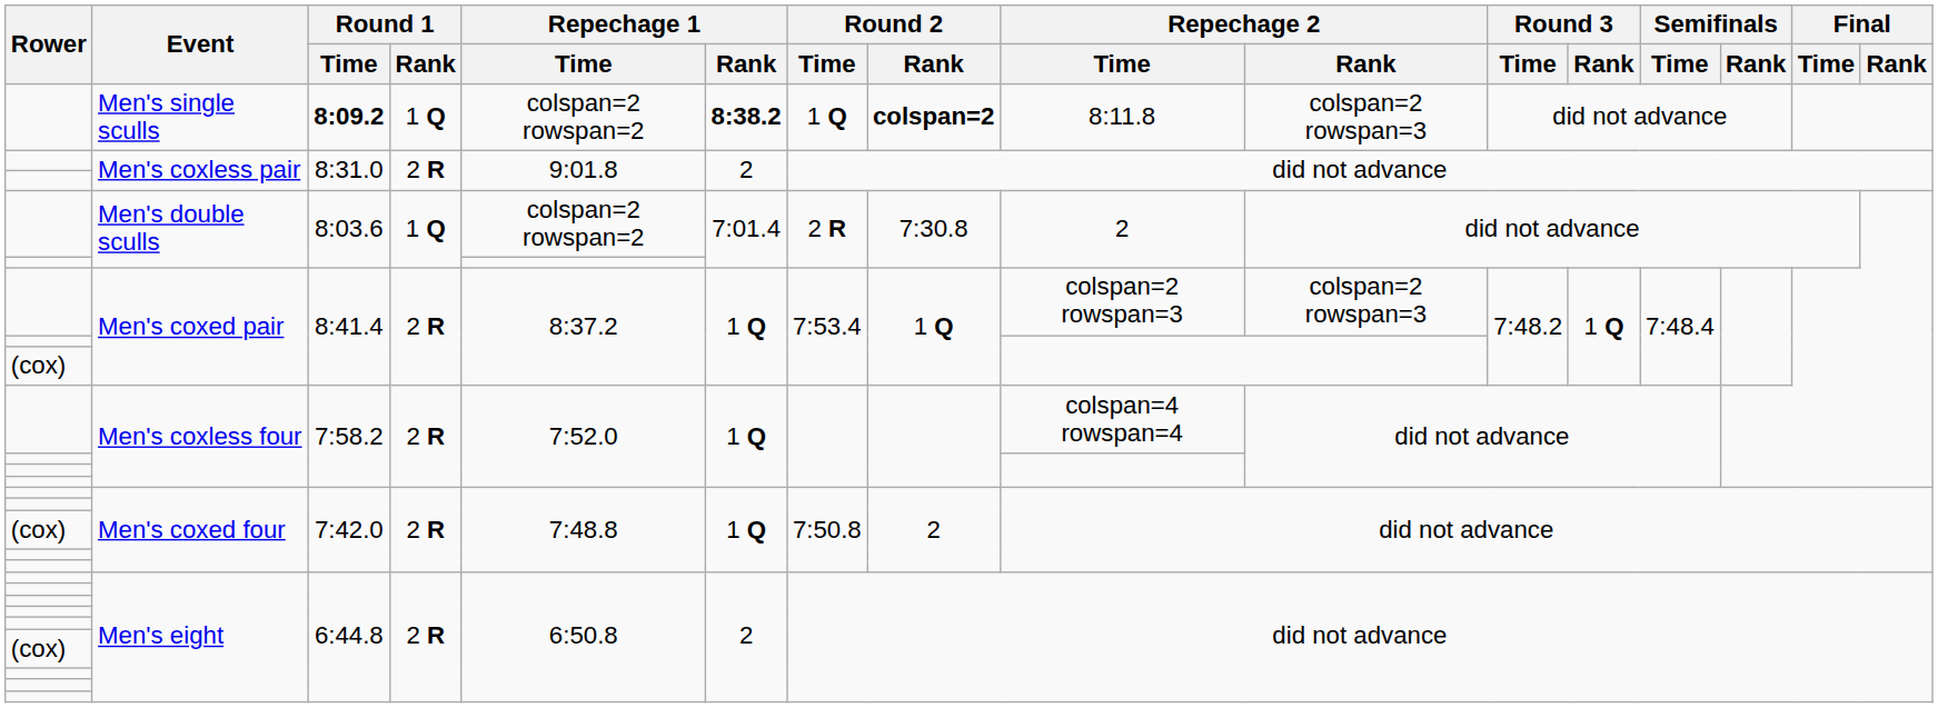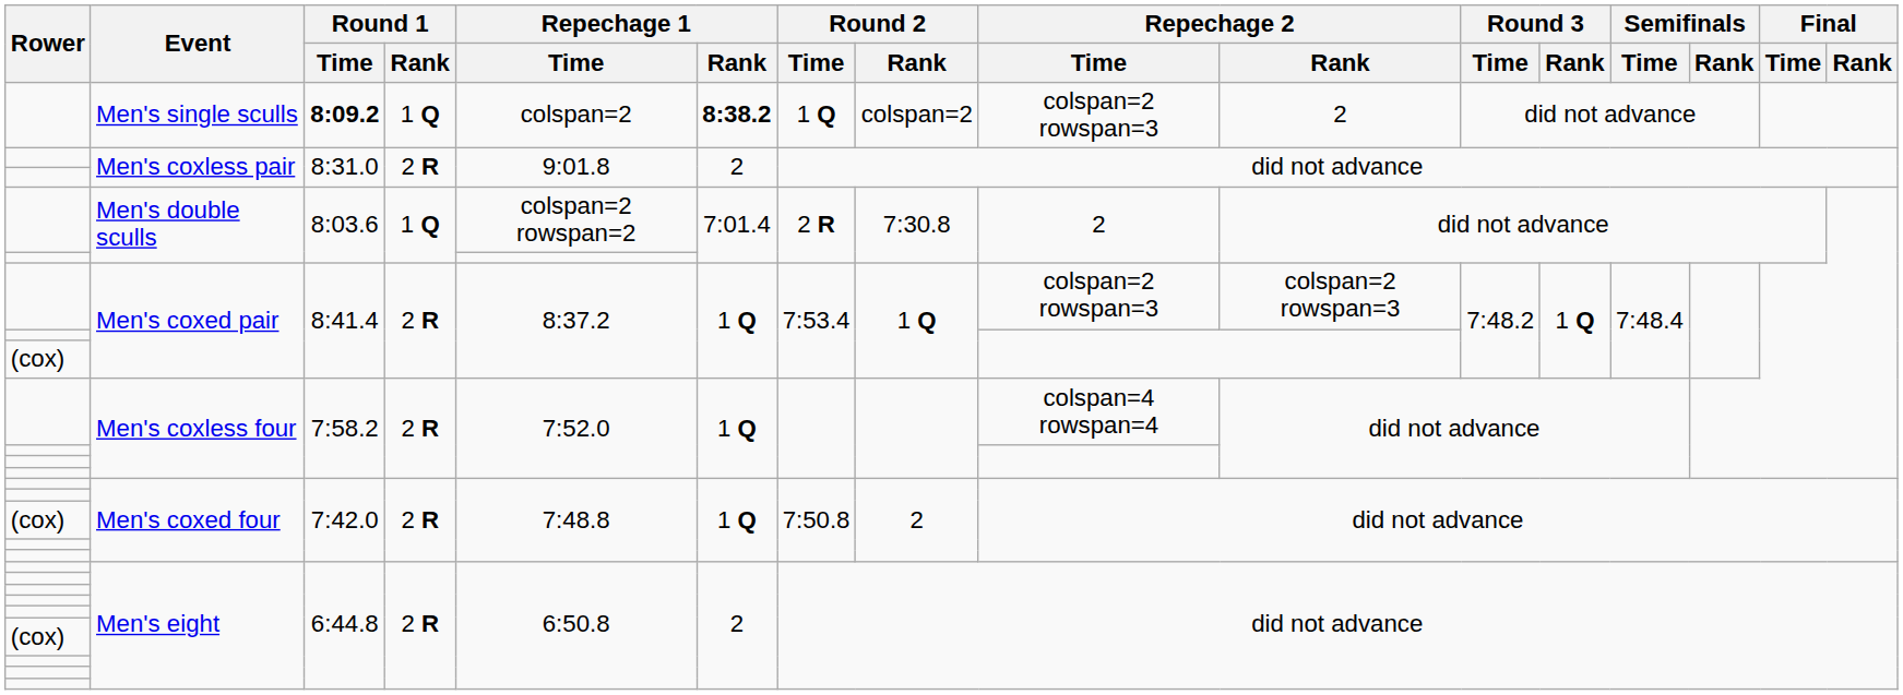Men's single sculls | Repechage 1 / Time: colspan=2 rowspan=2 -> colspan=2
Men's single sculls | Round 2 / Rank: bold -> normal
Men's single sculls | Repechage 2 / Time: 8:11.8 -> colspan=2 rowspan=3
Men's single sculls | Repechage 2 / Rank: colspan=2 rowspan=3 -> 2
